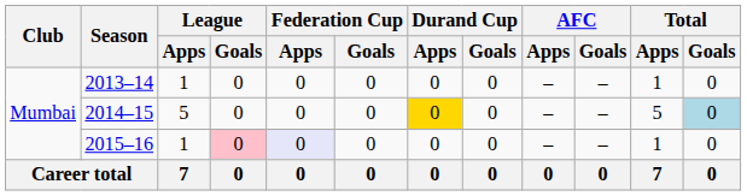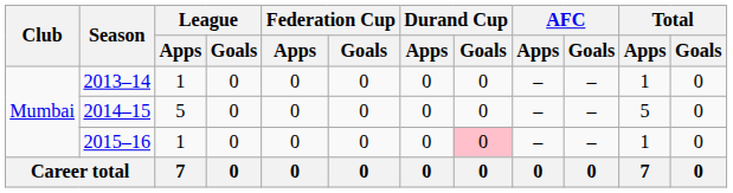2014–15 | Durand Cup / Apps: gold background -> no background
2014–15 | Total / Goals: lightblue background -> no background
2015–16 | League / Goals: pink background -> no background
2015–16 | Federation Cup / Apps: lavender background -> no background
2015–16 | Durand Cup / Goals: no background -> pink background
